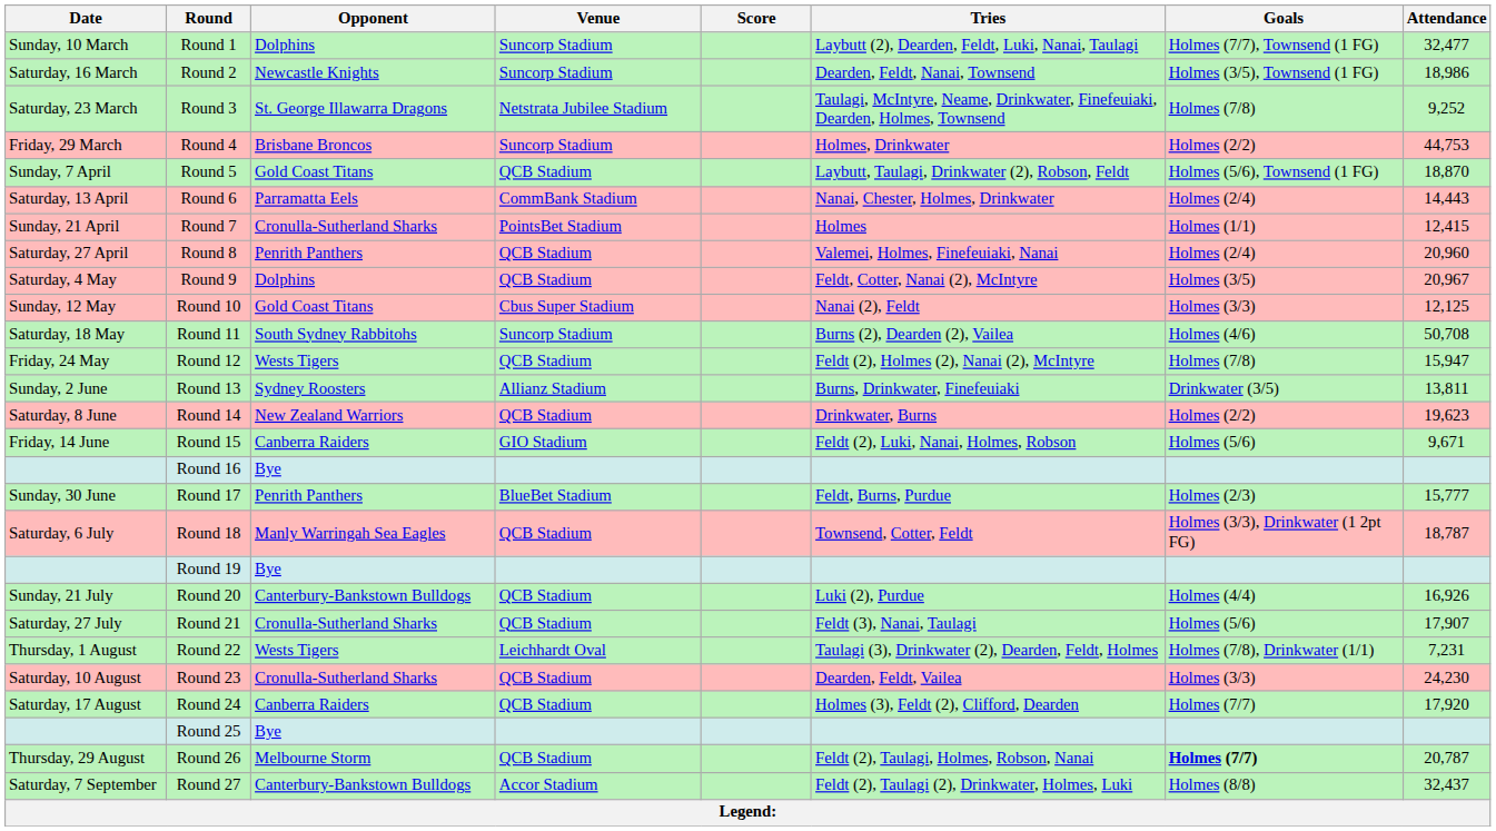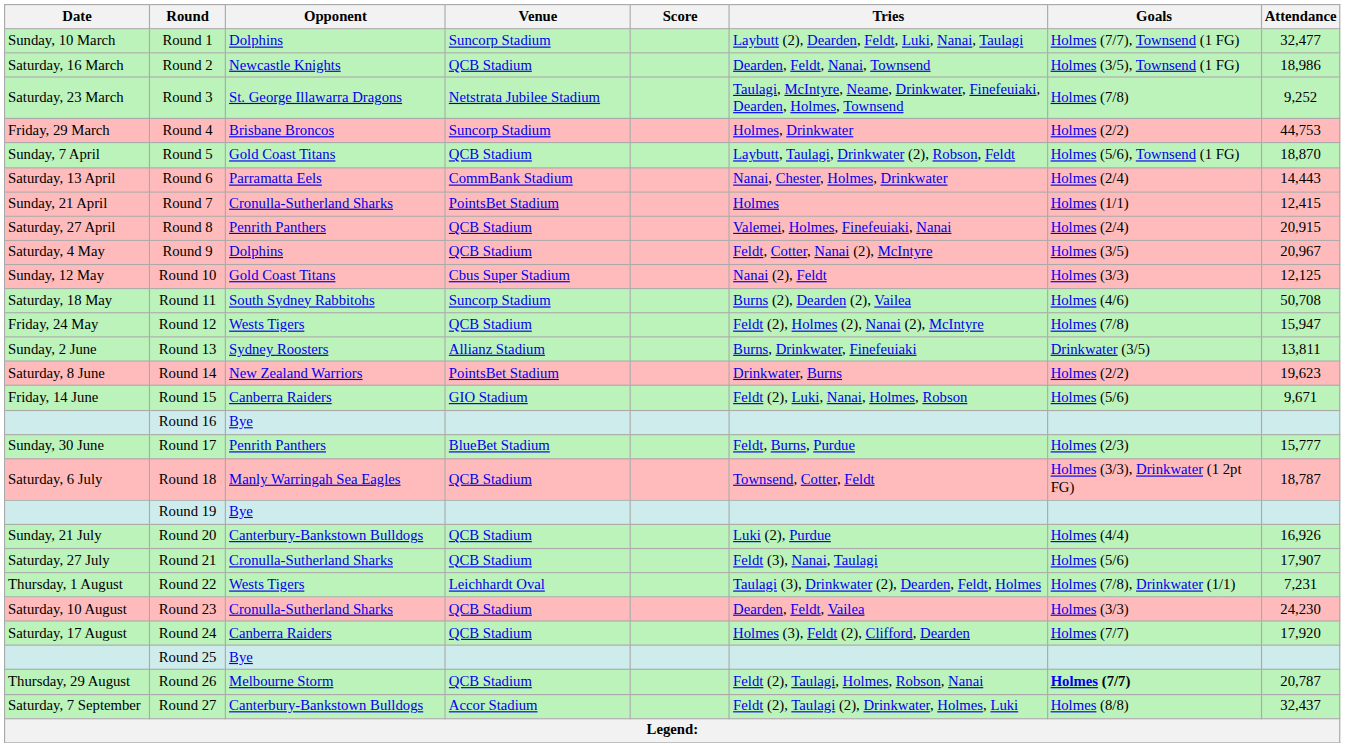Round 2 | Venue: Suncorp Stadium -> QCB Stadium
Round 8 | Attendance: 20,960 -> 20,915
Round 14 | Venue: QCB Stadium -> PointsBet Stadium
